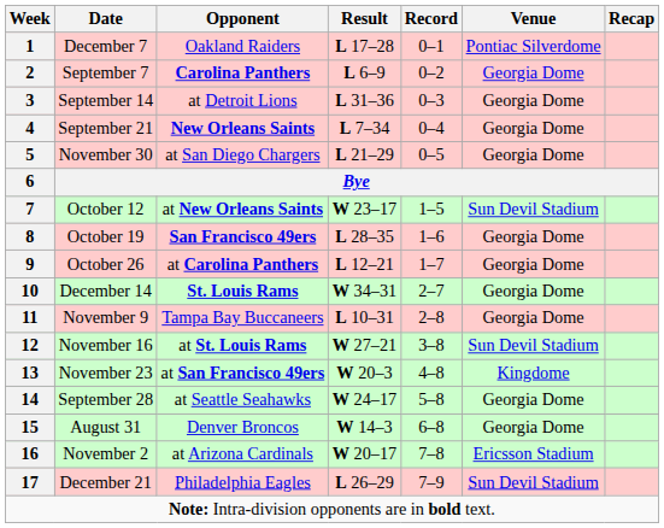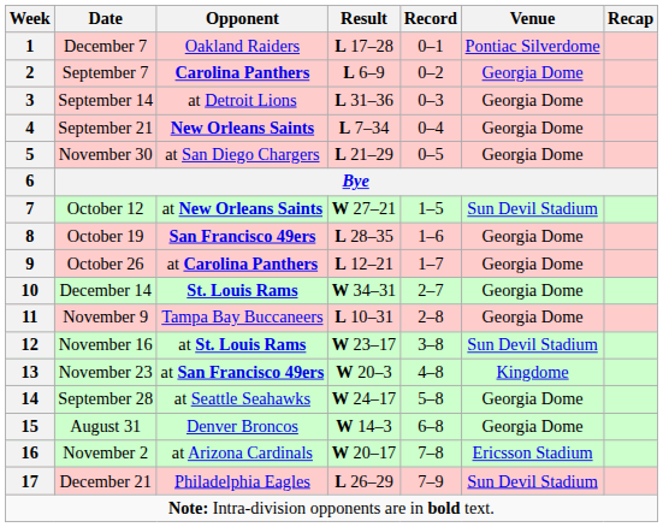7 | Result: W 23–17 -> W 27–21
12 | Result: W 27–21 -> W 23–17
